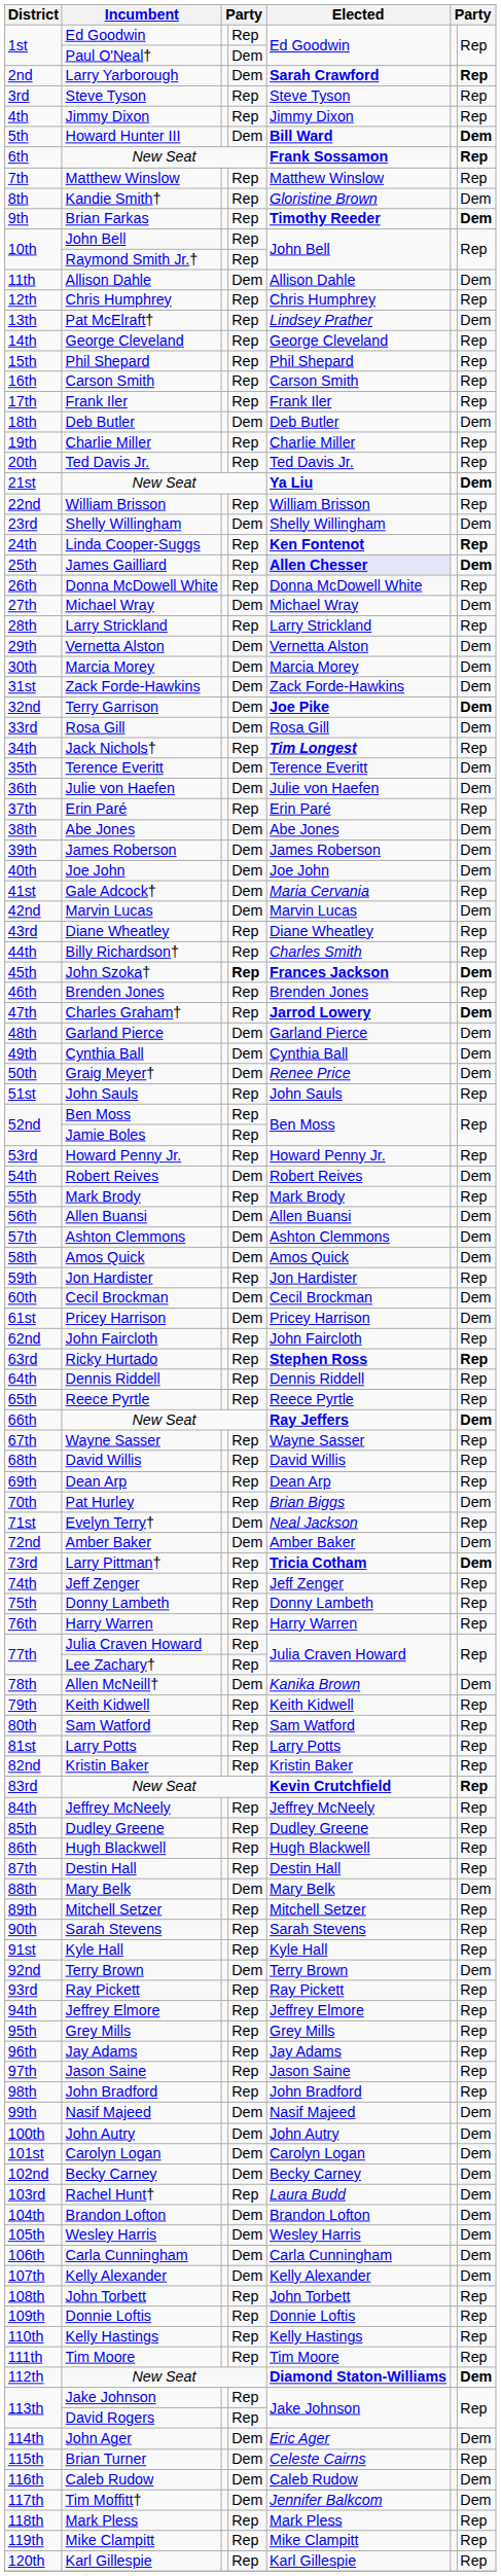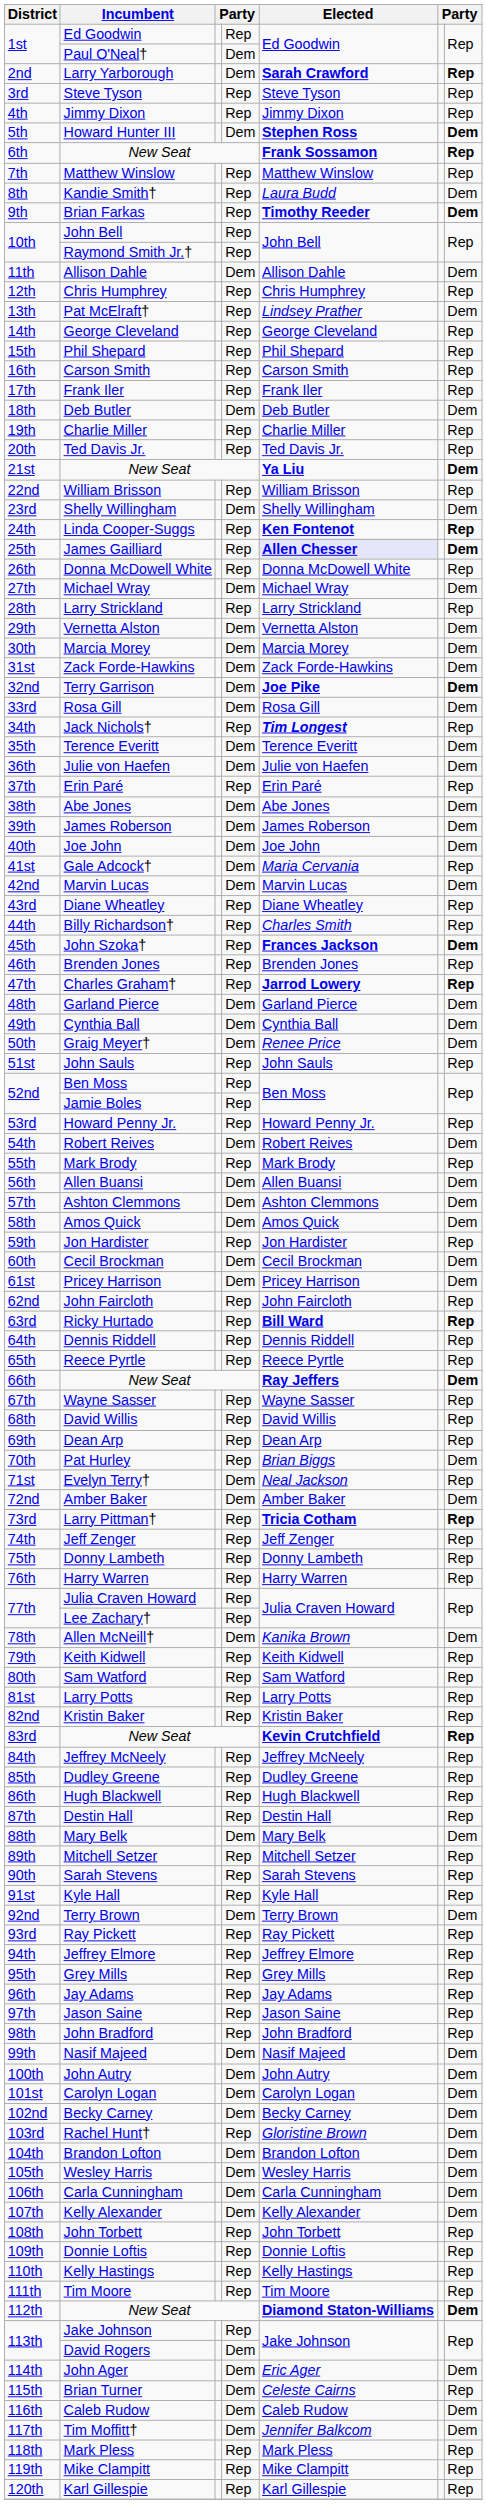Howard Hunter III | Elected: Bill Ward -> Stephen Ross
Kandie Smith† | Elected: Gloristine Brown -> Laura Budd
John Szoka† | column 4: bold -> normal
Charles Graham† | column 7: Dem -> Rep
Ricky Hurtado | Elected: Stephen Ross -> Bill Ward
Larry Pittman† | column 7: Dem -> Rep
Rachel Hunt† | Elected: Laura Budd -> Gloristine Brown
David Rogers | column 4: Rep -> Dem
